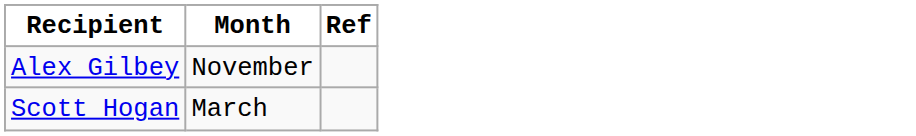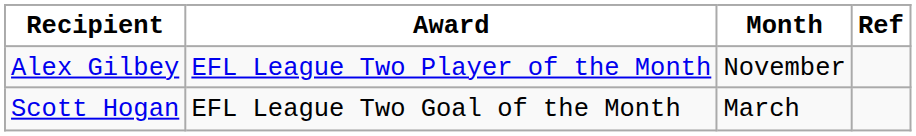+ column: Award | EFL League Two Player of the Month | EFL League Two Goal of the Month
